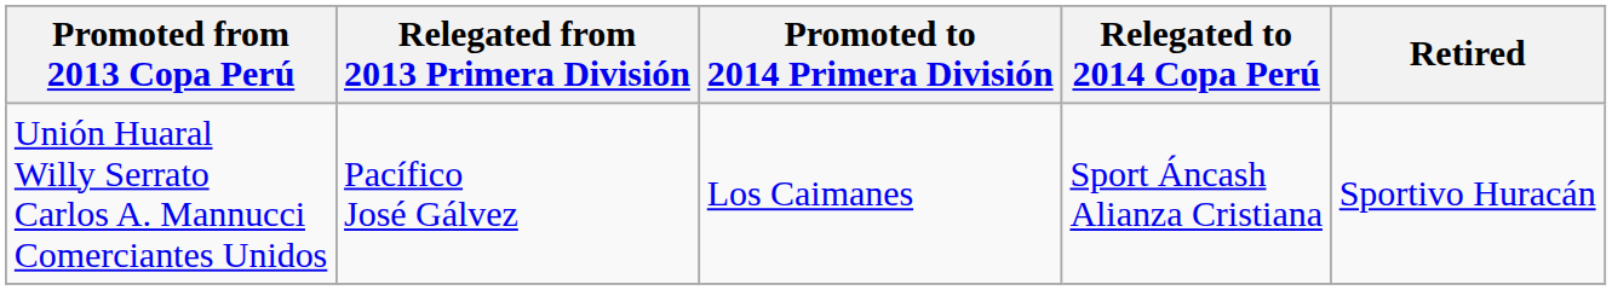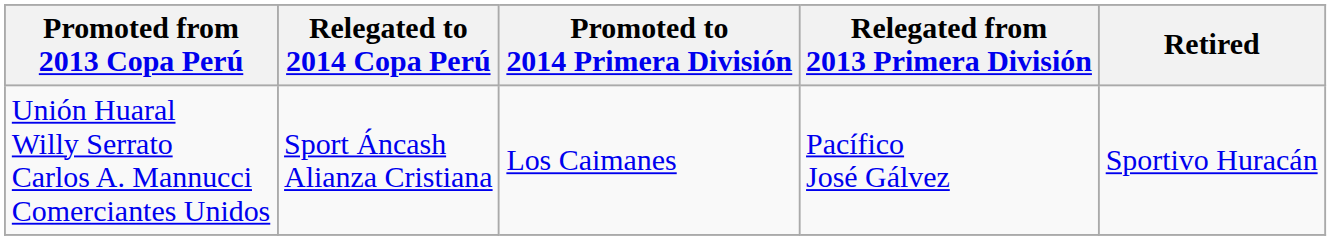columns swapped: Relegated from 2013 Primera División <-> Relegated to 2014 Copa Perú
